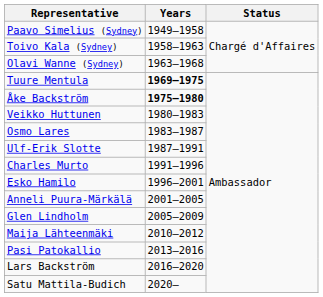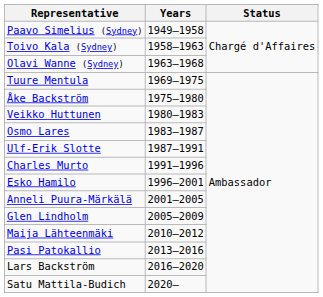Tuure Mentula | Years: bold -> normal
Åke Backström | Years: bold -> normal
